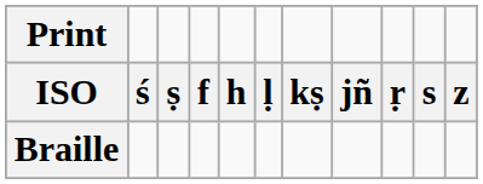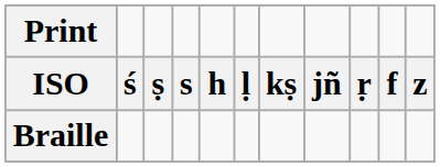columns swapped: s <-> f
